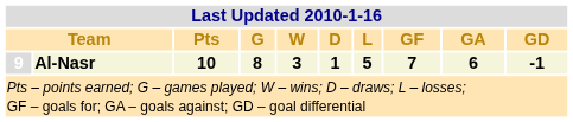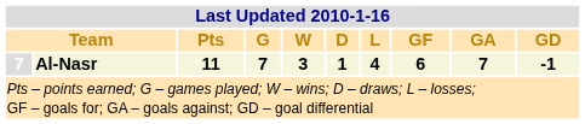row 3 | column 1: 9 -> 7
row 3 | Pts: 10 -> 11
row 3 | G: 8 -> 7
row 3 | L: 5 -> 4
row 3 | GF: 7 -> 6
row 3 | GA: 6 -> 7
